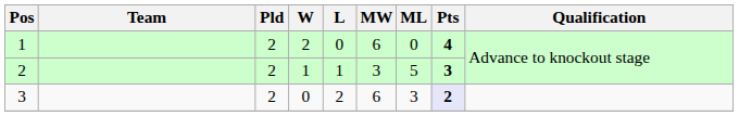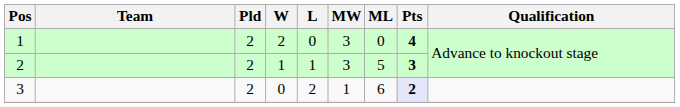row 2 | MW: 6 -> 3
row 4 | MW: 6 -> 1
row 4 | ML: 3 -> 6
